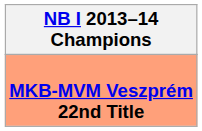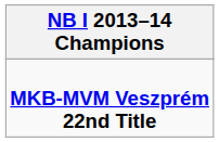row 2 | column 1: lightsalmon background -> no background
